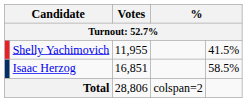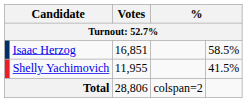rows swapped: Isaac Herzog <-> Shelly Yachimovich
